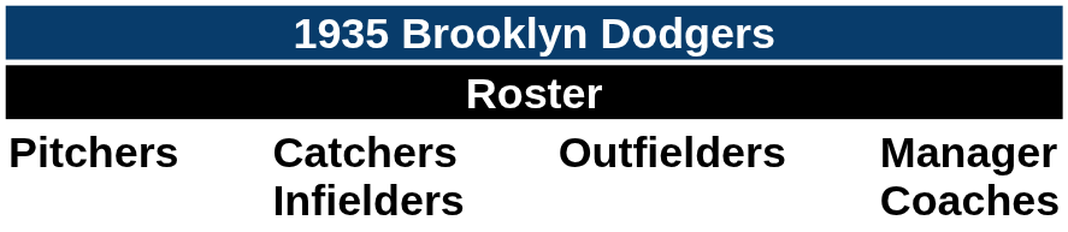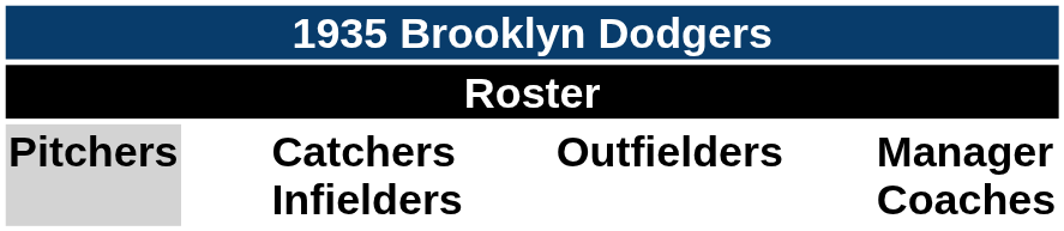Pitchers | column 1: no background -> lightgrey background
